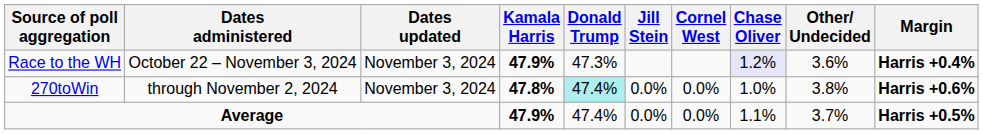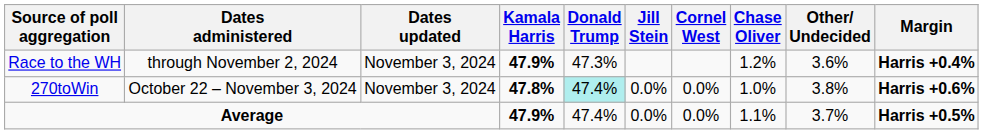Race to the WH | Dates administered: October 22 – November 3, 2024 -> through November 2, 2024
Race to the WH | Chase Oliver: lavender background -> no background
270toWin | Dates administered: through November 2, 2024 -> October 22 – November 3, 2024
